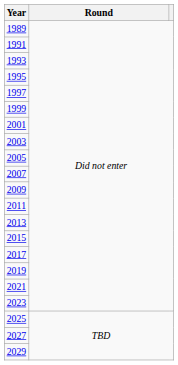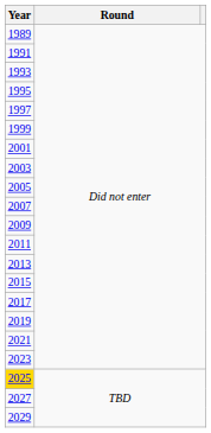2025 | Year: no background -> gold background
